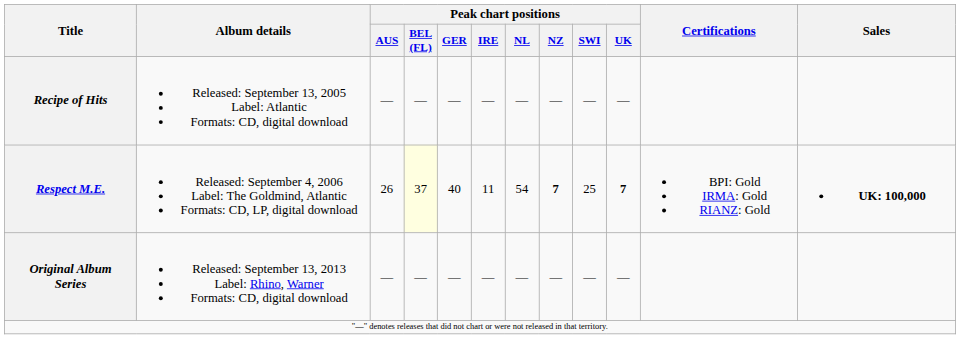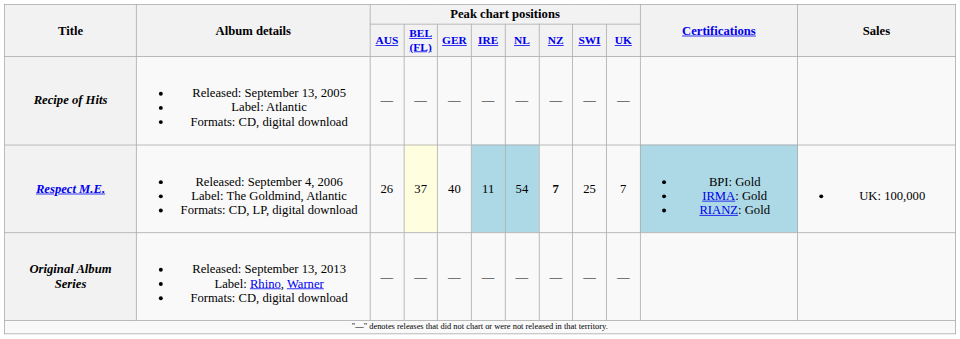Respect M.E. | Peak chart positions / IRE: no background -> lightblue background
Respect M.E. | Peak chart positions / NL: no background -> lightblue background
Respect M.E. | Peak chart positions / UK: bold -> normal
Respect M.E. | Certifications: no background -> lightblue background
Respect M.E. | Sales: bold -> normal
